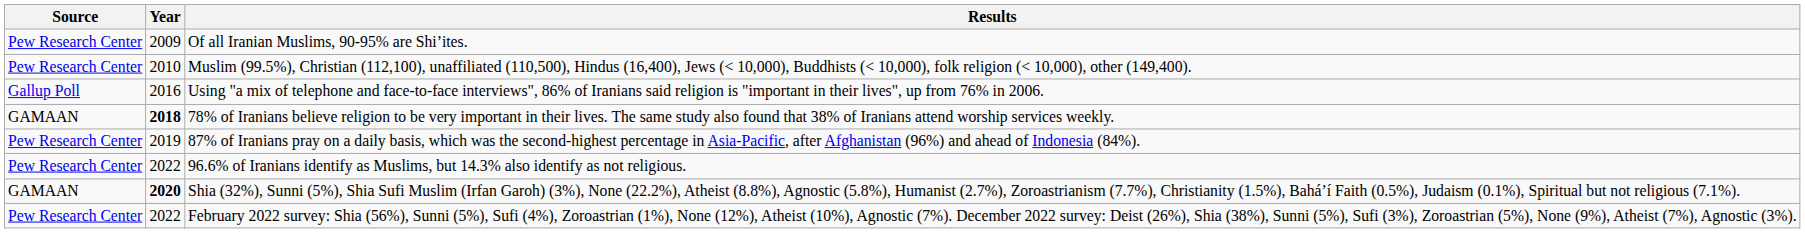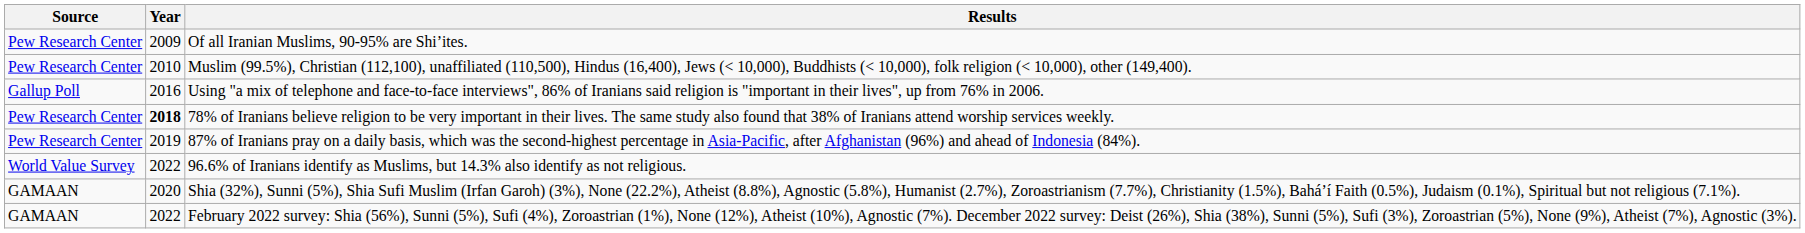row 5 | Source: GAMAAN -> Pew Research Center
row 7 | Source: Pew Research Center -> World Value Survey
row 8 | Year: bold -> normal
row 9 | Source: Pew Research Center -> GAMAAN
